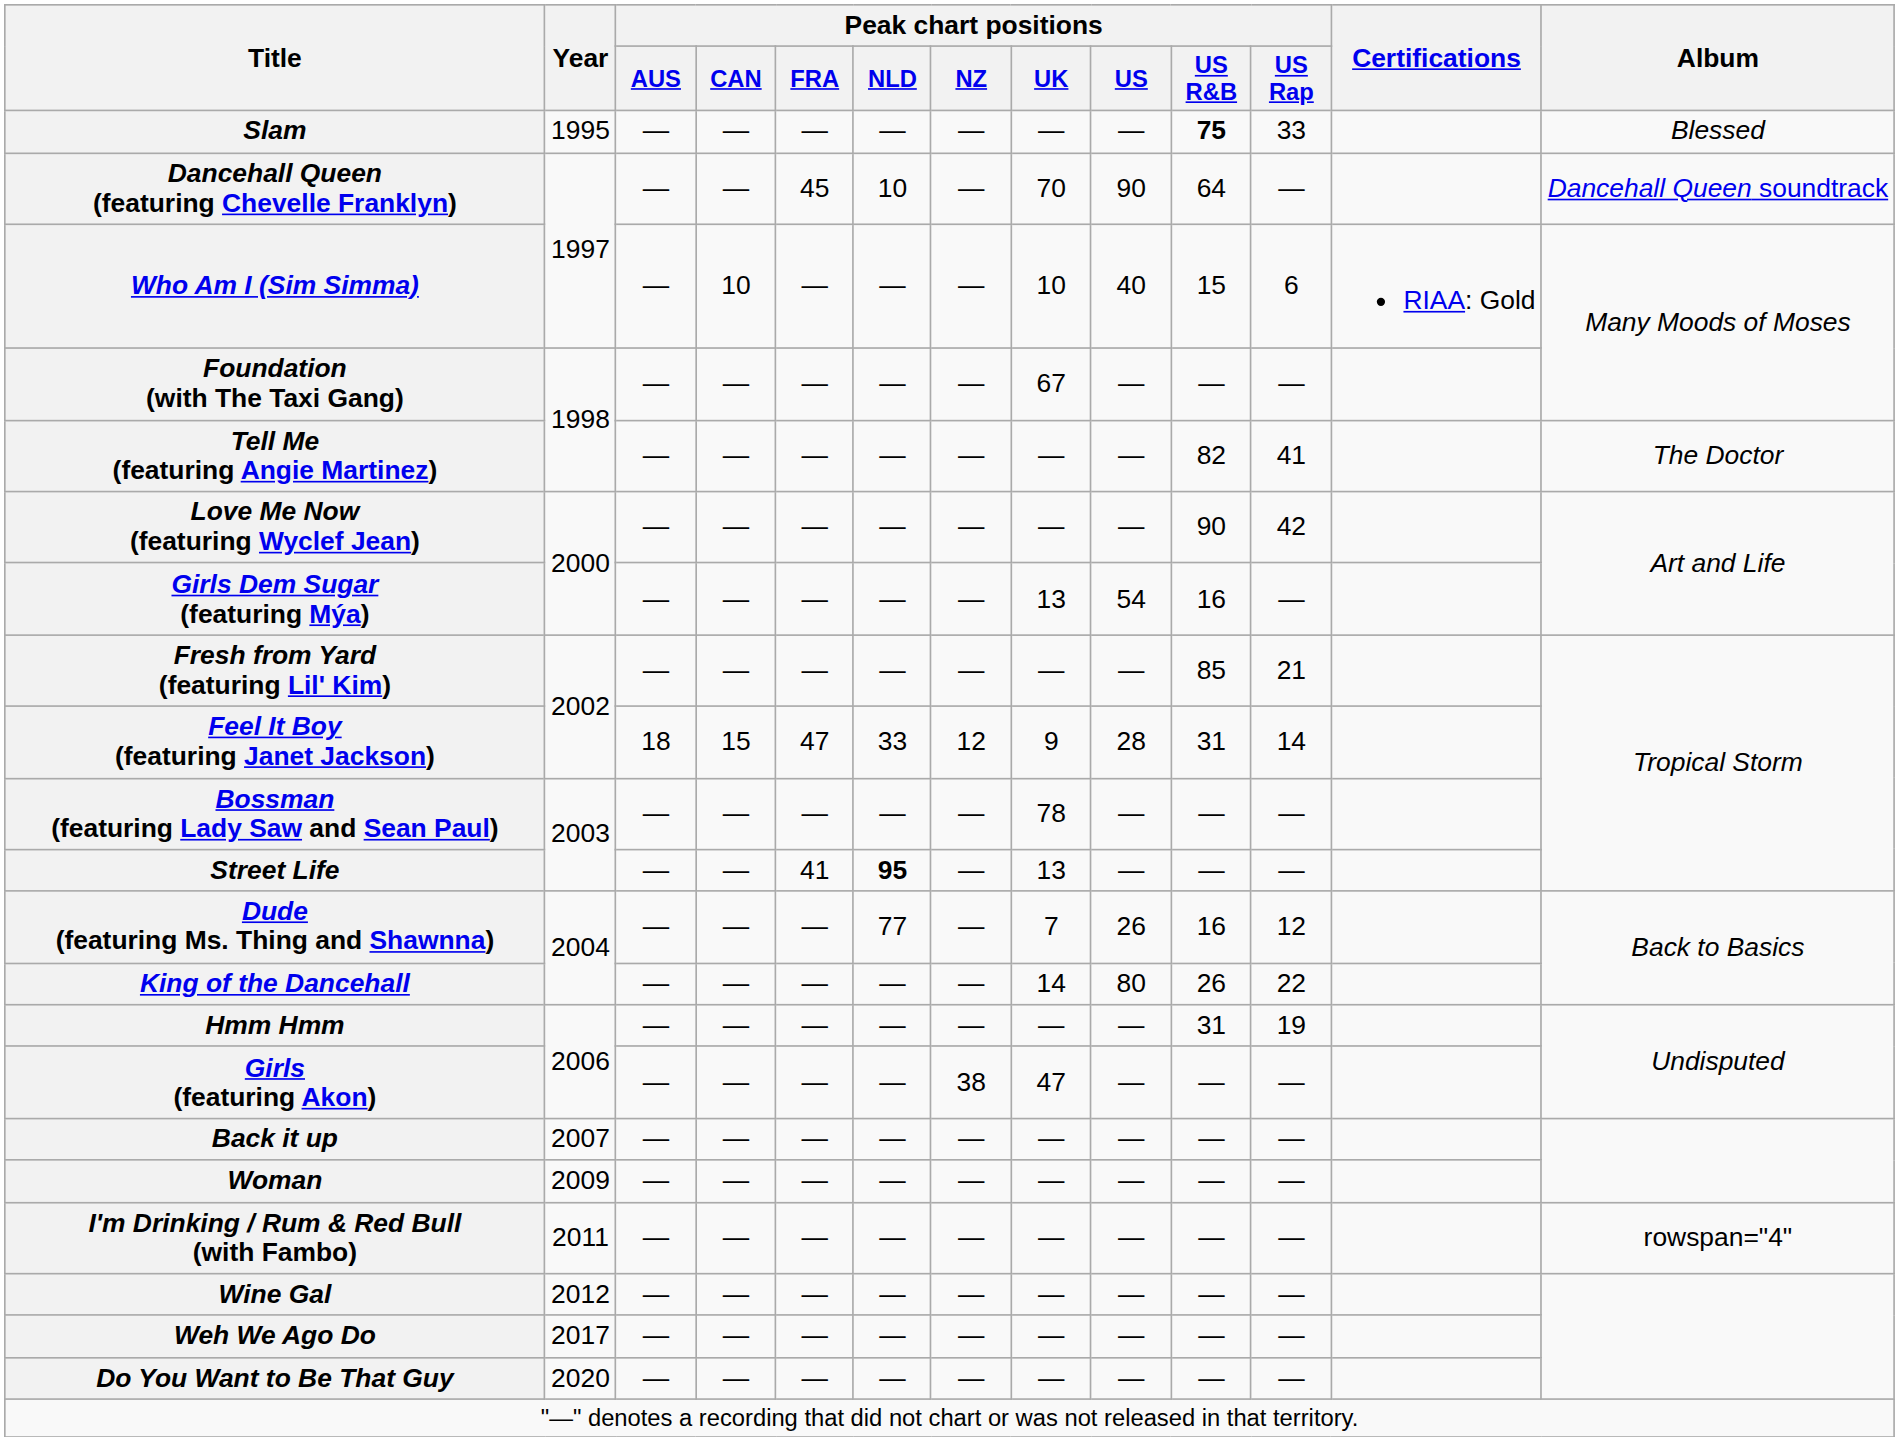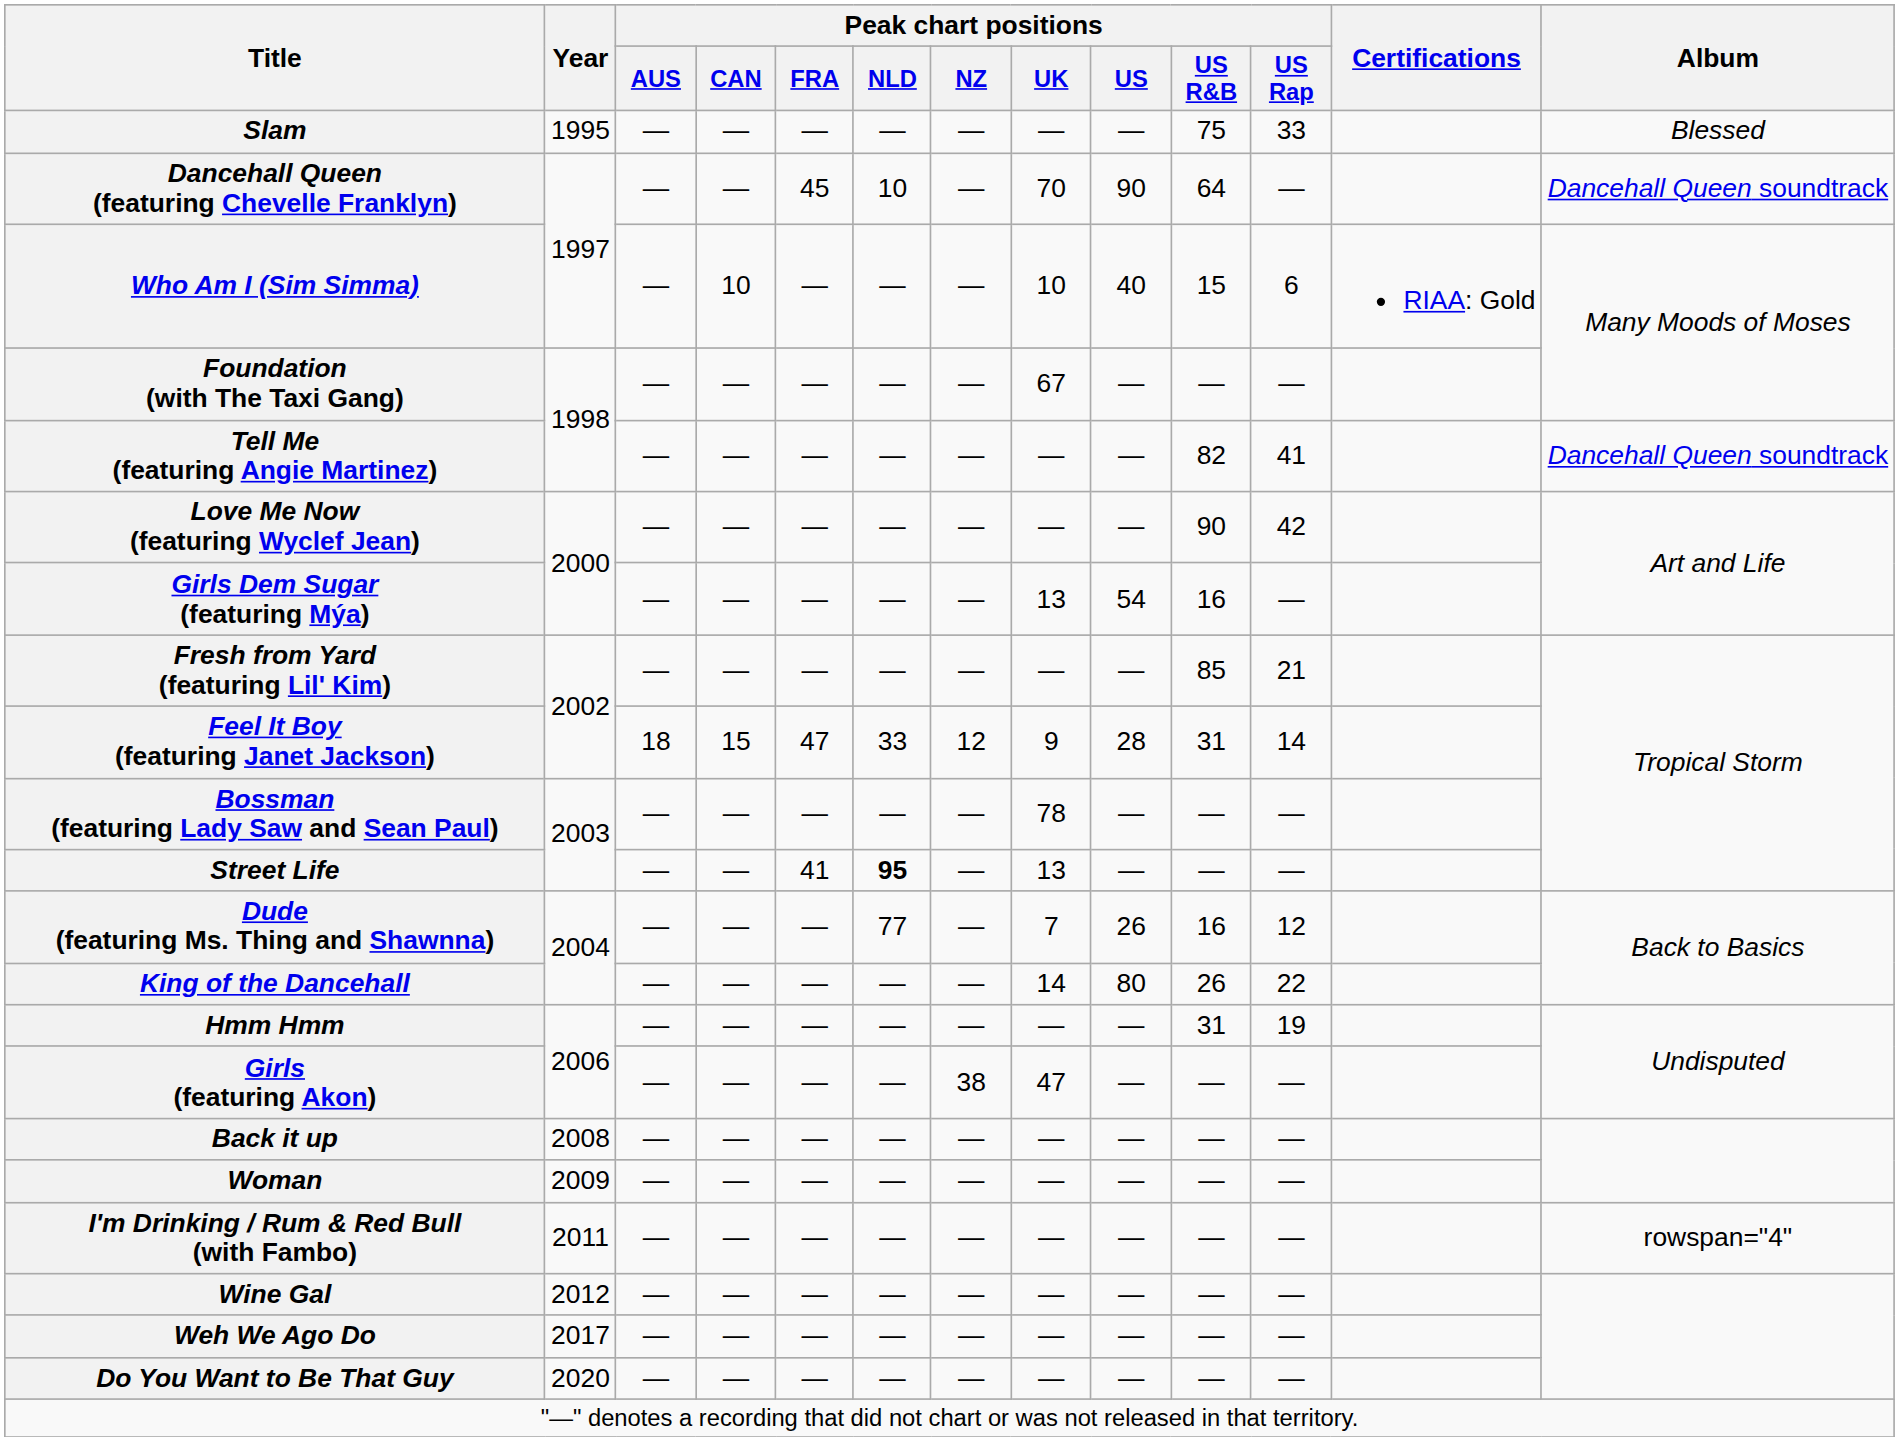Slam | Peak chart positions / US R&B: bold -> normal
Tell Me (featuring Angie Martinez) | Album: The Doctor -> Dancehall Queen soundtrack
Back it up | Year: 2007 -> 2008
